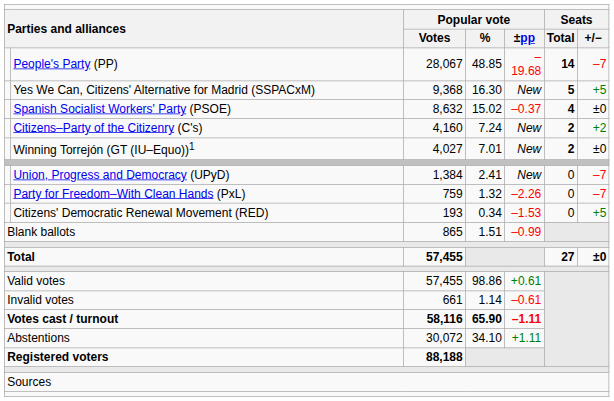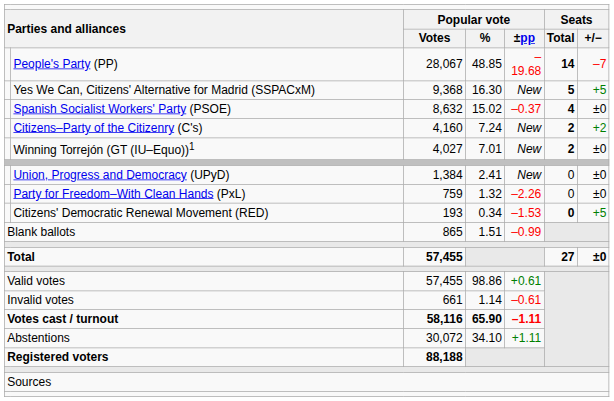Union, Progress and Democracy (UPyD) | column 7: –7 -> ±0
Party for Freedom–With Clean Hands (PxL) | column 7: –7 -> ±0
Citizens' Democratic Renewal Movement (RED) | column 6: normal -> bold
